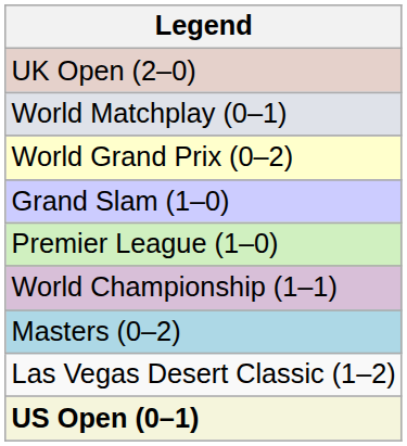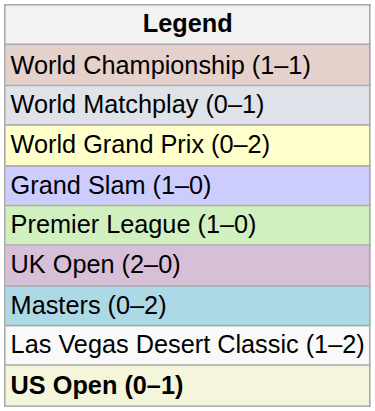row 2 | column 1: UK Open (2–0) -> World Championship (1–1)
row 7 | column 1: World Championship (1–1) -> UK Open (2–0)
